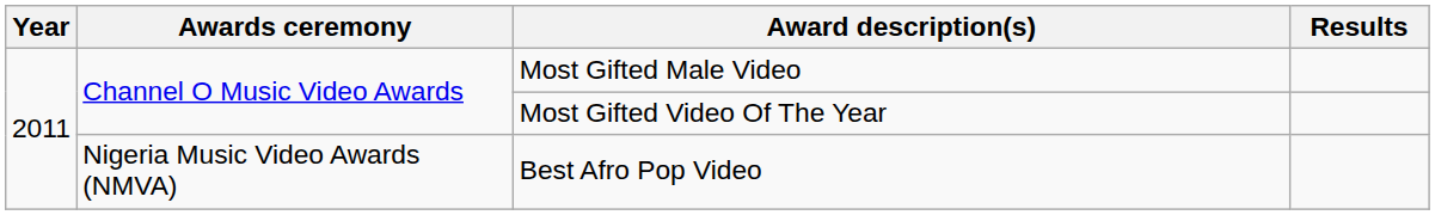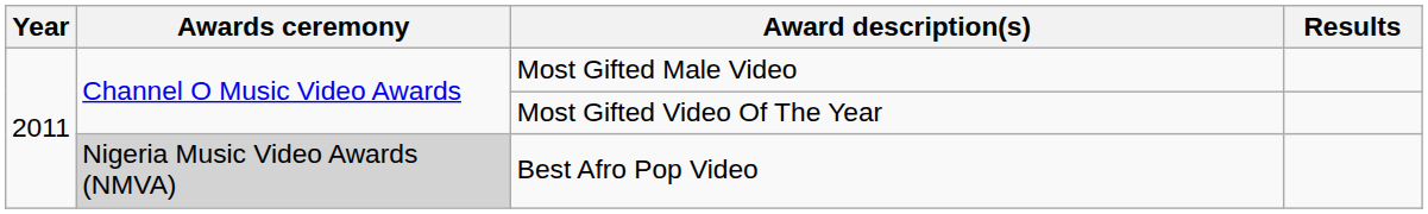Best Afro Pop Video | Awards ceremony: no background -> lightgrey background
